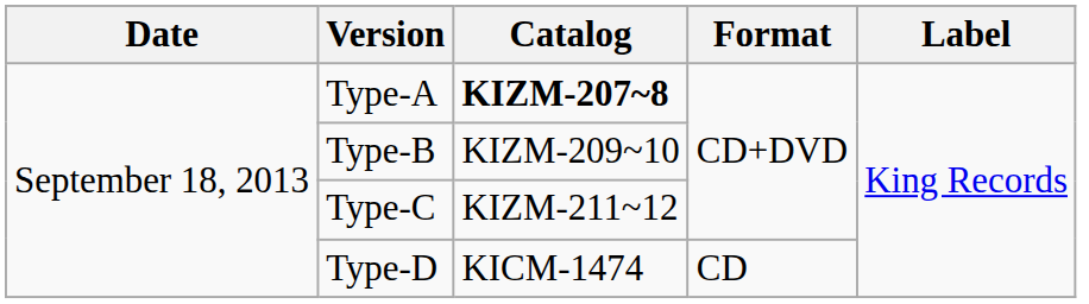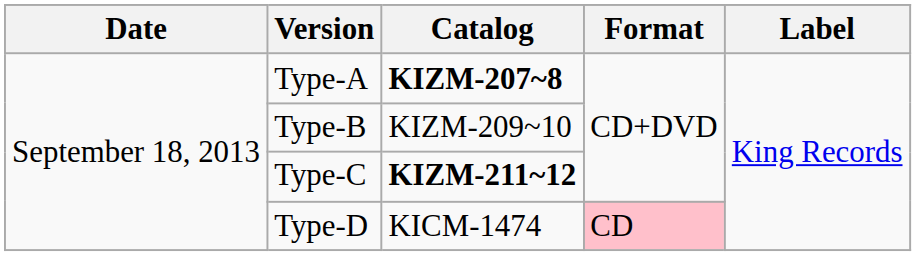Type-C | Catalog: normal -> bold
Type-D | Format: no background -> pink background
